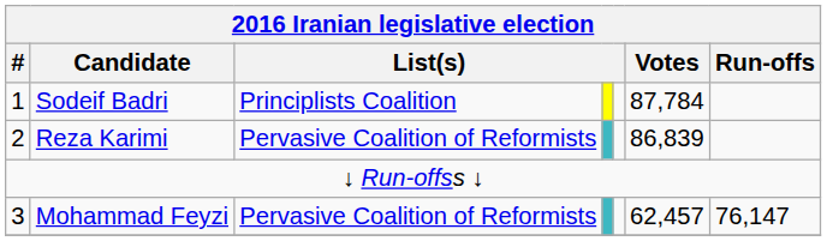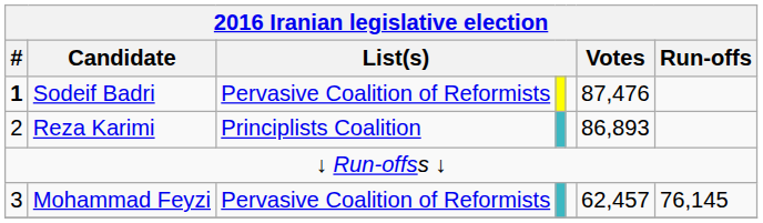Sodeif Badri | #: normal -> bold
Sodeif Badri | column 3: Principlists Coalition -> Pervasive Coalition of Reformists
Sodeif Badri | Votes: 87,784 -> 87,476
Reza Karimi | column 3: Pervasive Coalition of Reformists -> Principlists Coalition
Reza Karimi | Votes: 86,839 -> 86,893
Mohammad Feyzi | Run-offs: 76,147 -> 76,145
